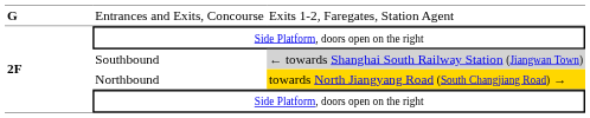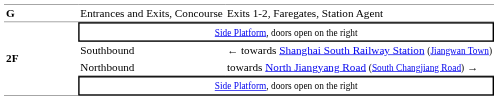Southbound | column 3: lightgrey background -> no background
Northbound | column 3: gold background -> no background
